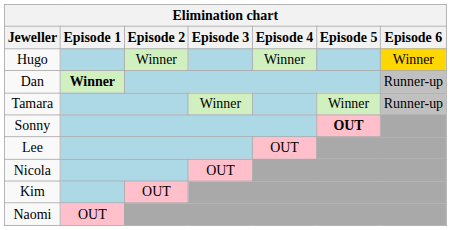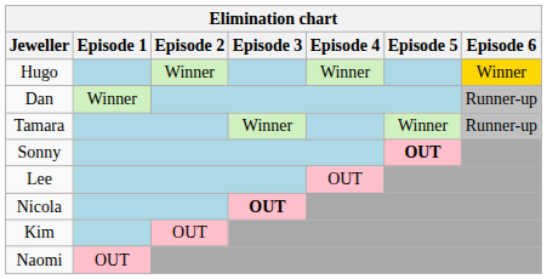Dan | Episode 1: bold -> normal
Nicola | Episode 3: normal -> bold
